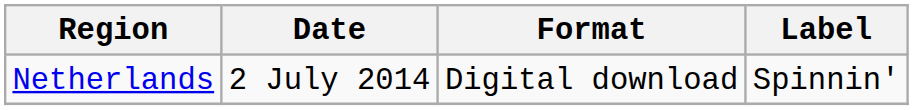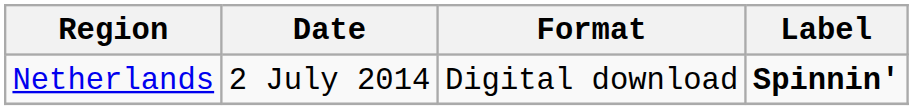Netherlands | Label: normal -> bold
